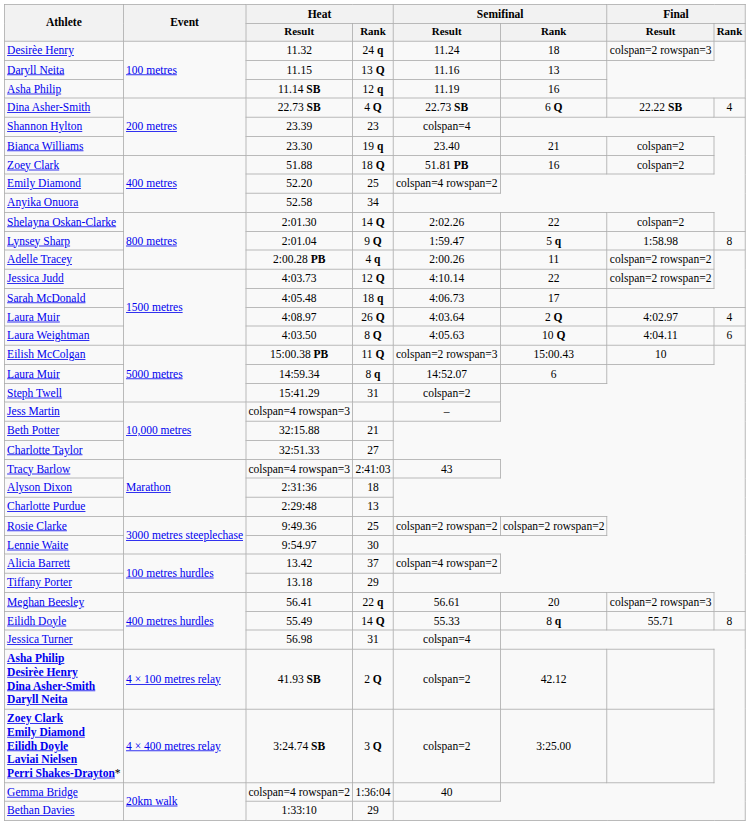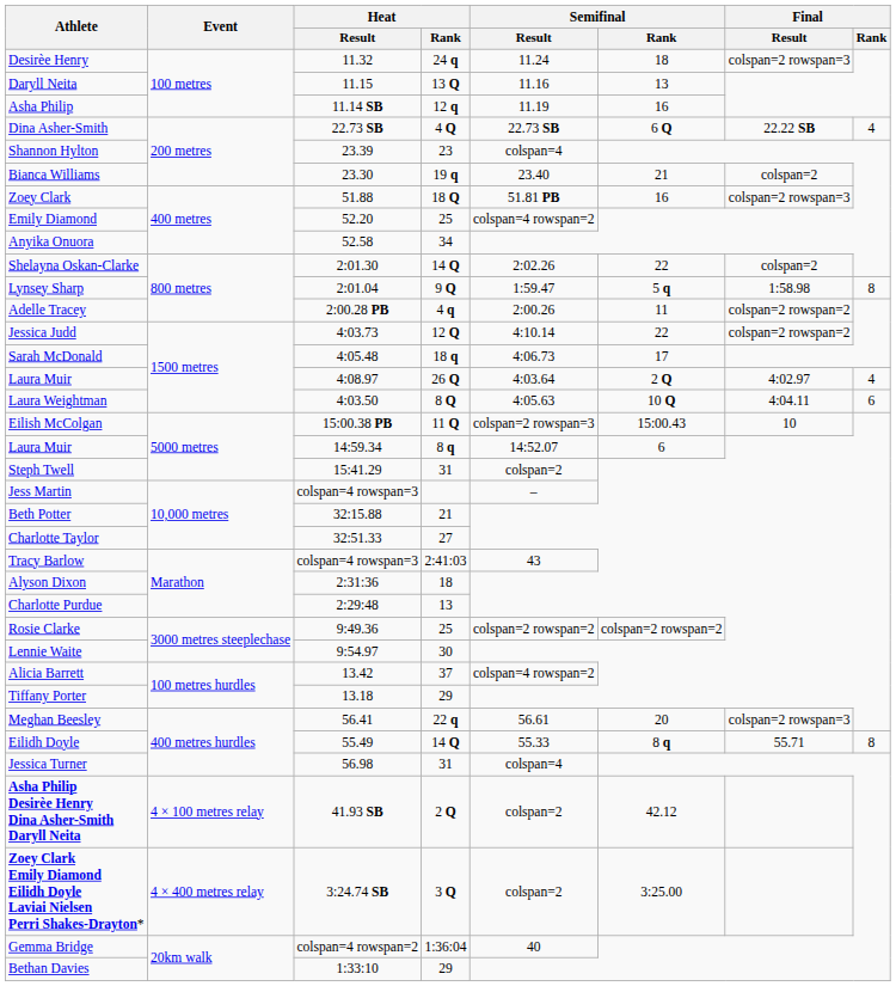Zoey Clark | Final / Result: colspan=2 -> colspan=2 rowspan=3
